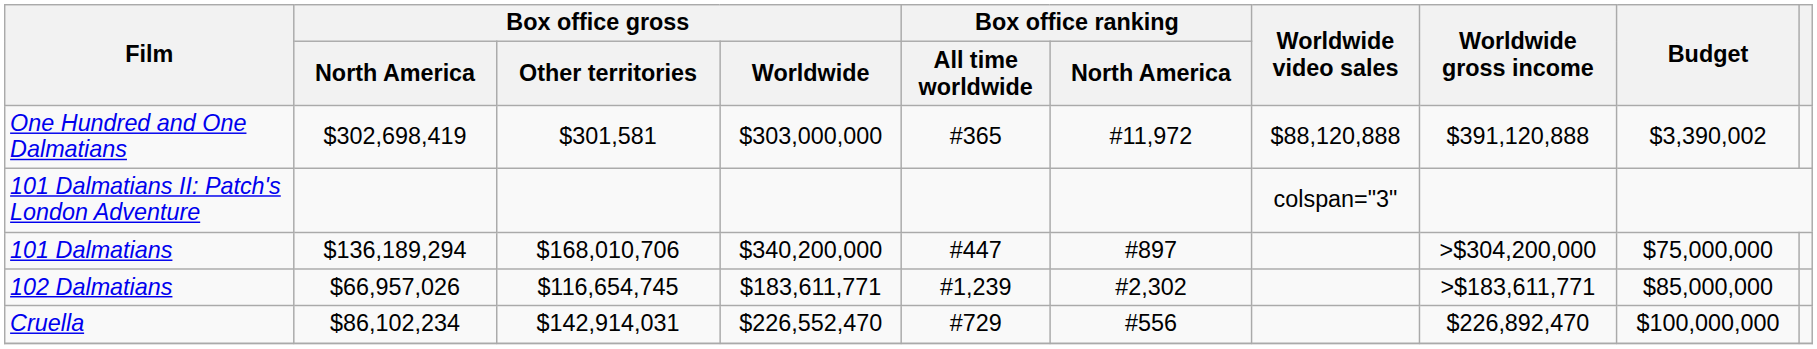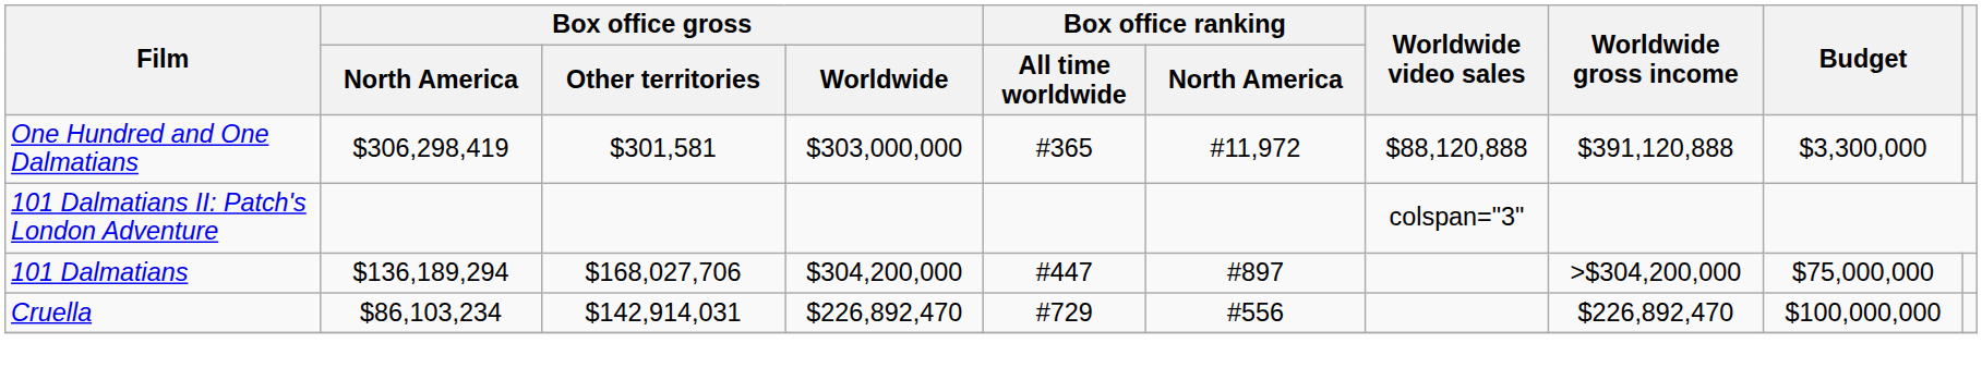One Hundred and One Dalmatians | Box office gross / North America: $302,698,419 -> $306,298,419
One Hundred and One Dalmatians | Budget: $3,390,002 -> $3,300,000
101 Dalmatians | Box office gross / Other territories: $168,010,706 -> $168,027,706
101 Dalmatians | Box office gross / Worldwide: $340,200,000 -> $304,200,000
- row: 102 Dalmatians | $66,957,026 | $116,654,745 | $183,611,771 | #1,239 | #2,302 | >$183,611,771 | $85,000,000
Cruella | Box office gross / North America: $86,102,234 -> $86,103,234
Cruella | Box office gross / Worldwide: $226,552,470 -> $226,892,470
